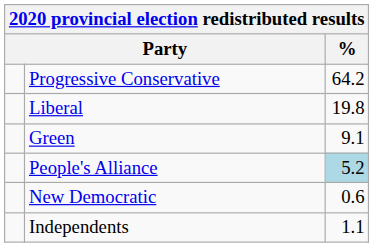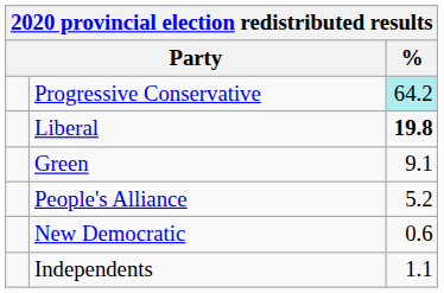Progressive Conservative | %: no background -> paleturquoise background
Liberal | %: normal -> bold
People's Alliance | %: lightblue background -> no background
